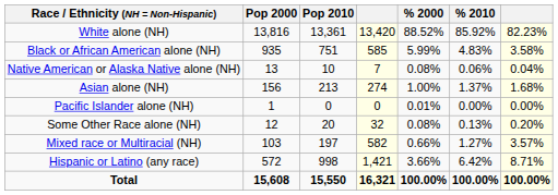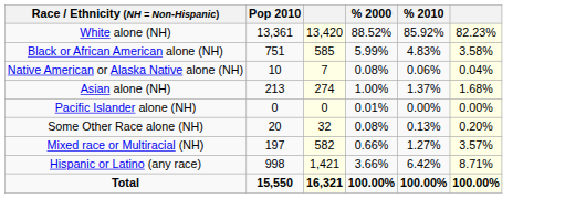- column: Pop 2000 | 13,816 | 935 | 13 | 156 | 1 | 12 | 103 | 572 | 15,608
